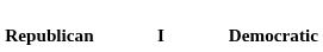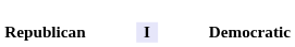Republican | column 2: no background -> lavender background
